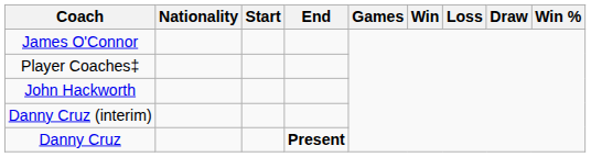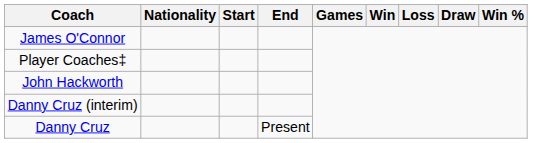Danny Cruz | End: bold -> normal
